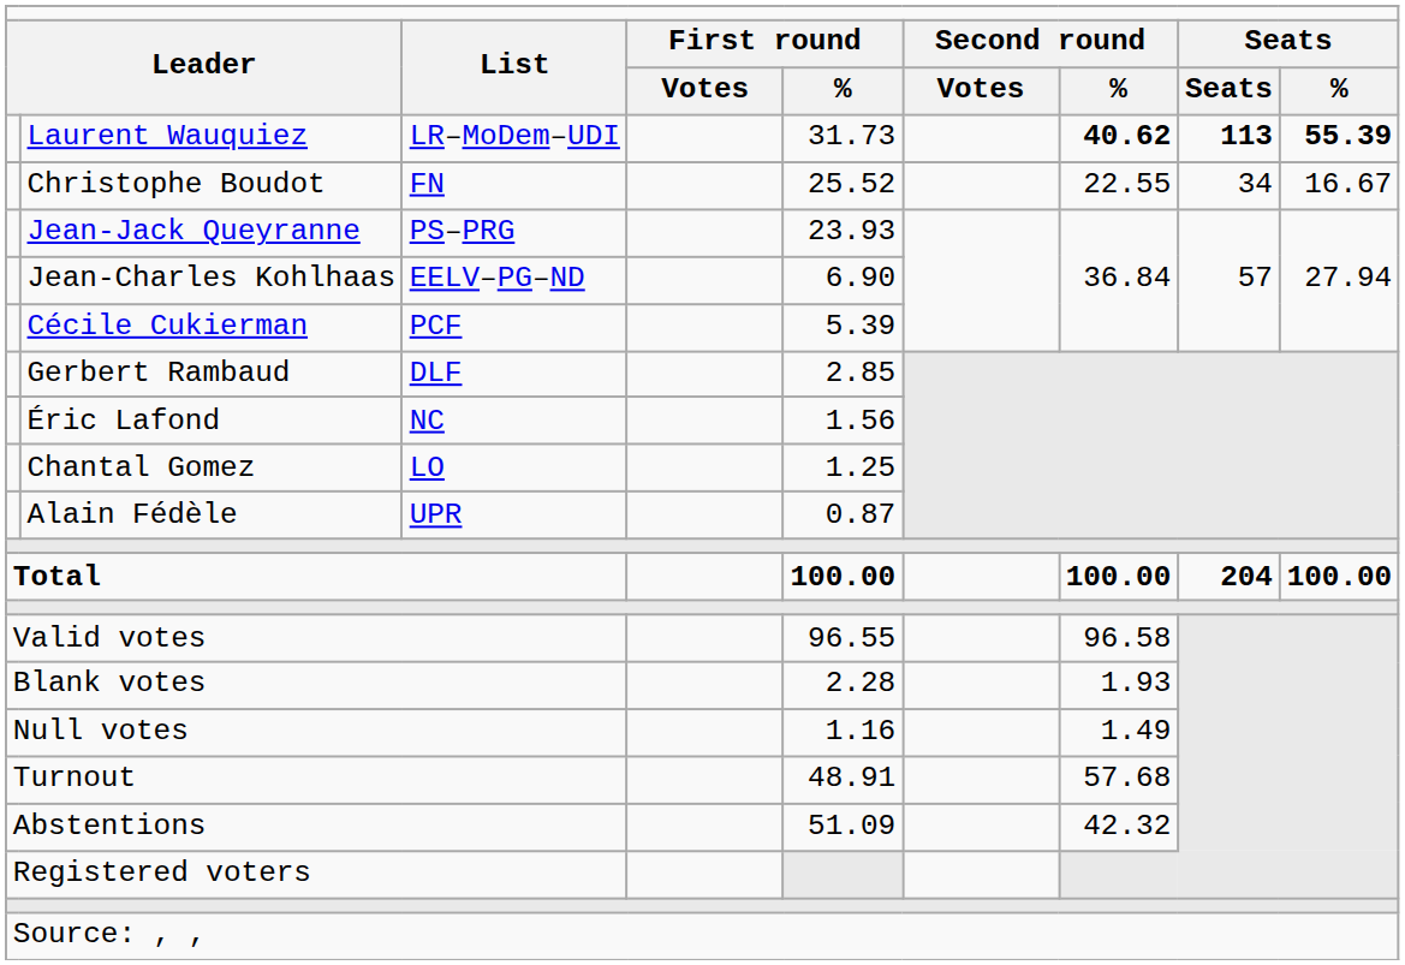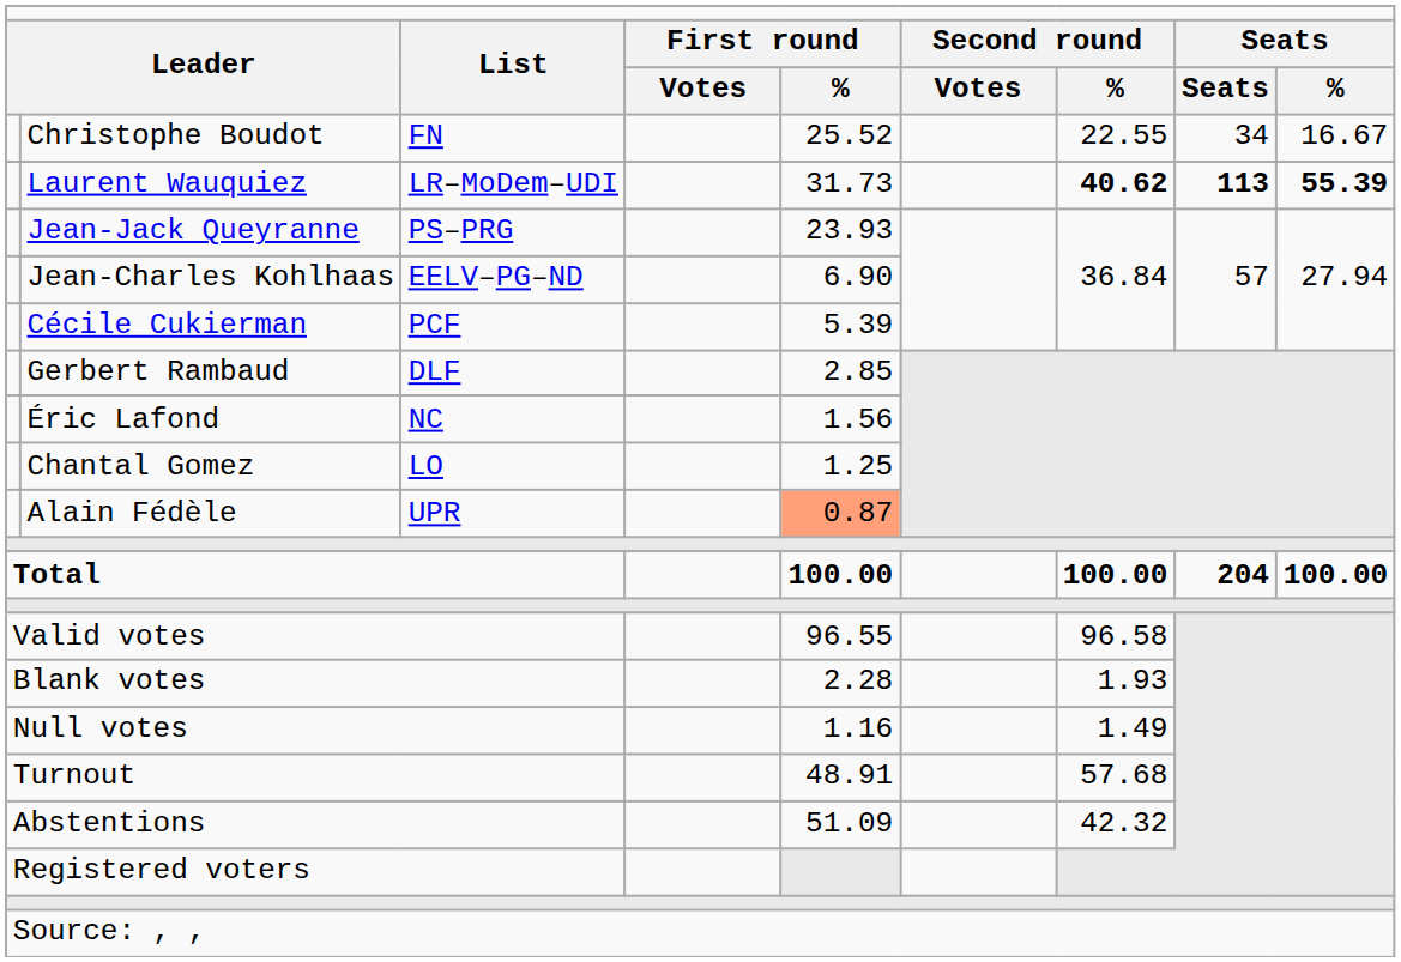rows swapped: Laurent Wauquiez <-> Christophe Boudot
Alain Fédèle | column 5: no background -> lightsalmon background
